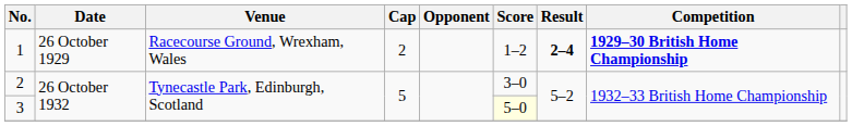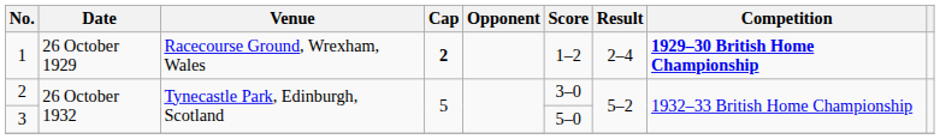1 | Cap: normal -> bold
1 | Result: bold -> normal
3 | Score: lightyellow background -> no background
